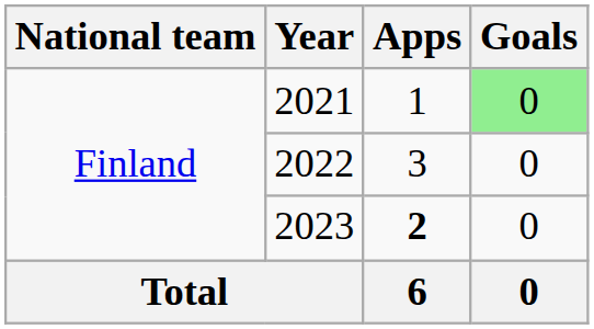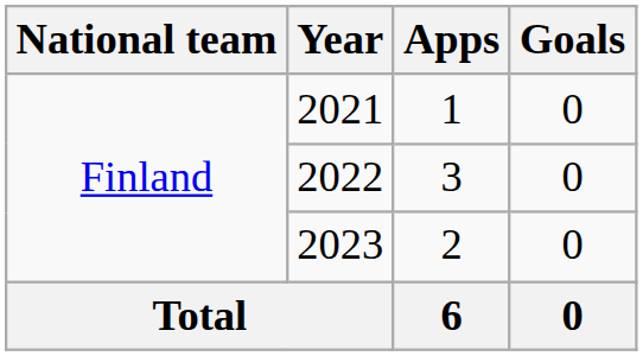2021 | Goals: lightgreen background -> no background
2023 | Apps: bold -> normal
